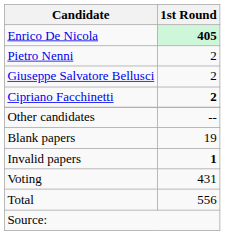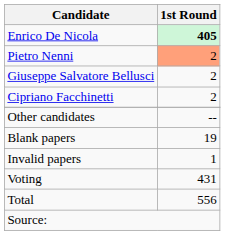Pietro Nenni | 1st Round: no background -> lightsalmon background
Cipriano Facchinetti | 1st Round: bold -> normal
Invalid papers | 1st Round: bold -> normal
